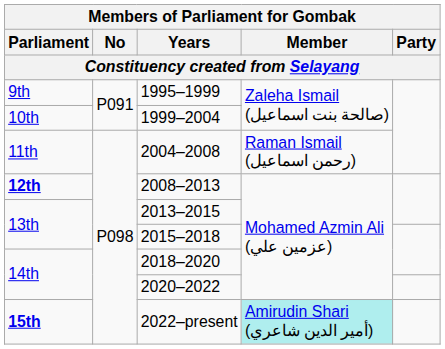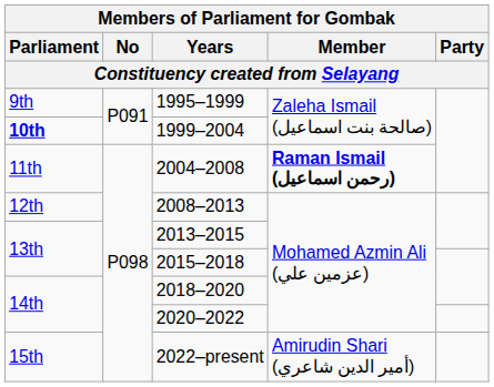1999–2004 | Parliament: normal -> bold
2004–2008 | Member: normal -> bold
2008–2013 | Parliament: bold -> normal
2022–present | Parliament: bold -> normal
2022–present | Member: paleturquoise background -> no background
